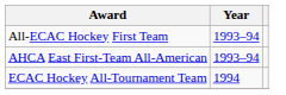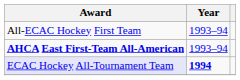row 3 | Award: normal -> bold
row 4 | Award: no background -> lavender background
row 4 | Year: normal -> bold
